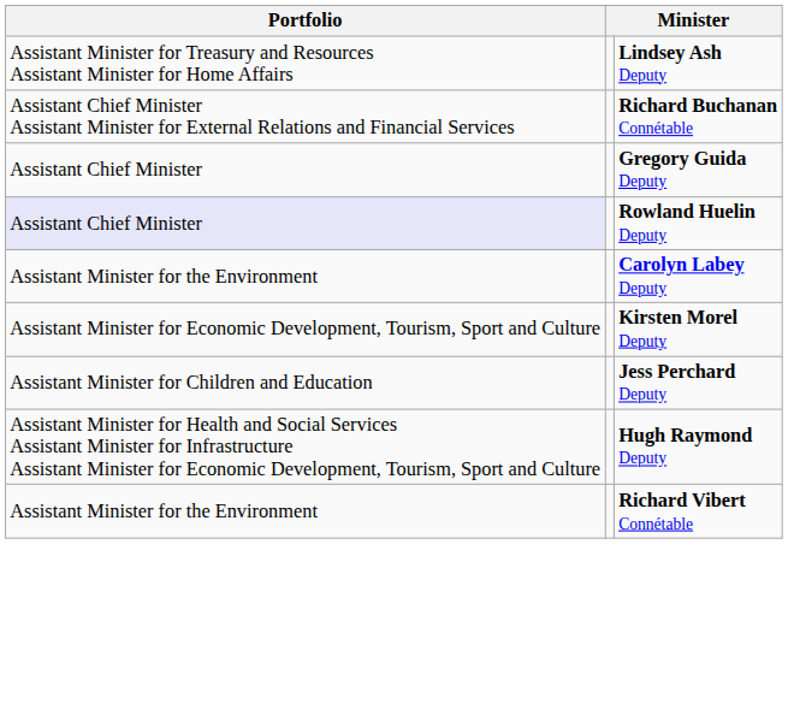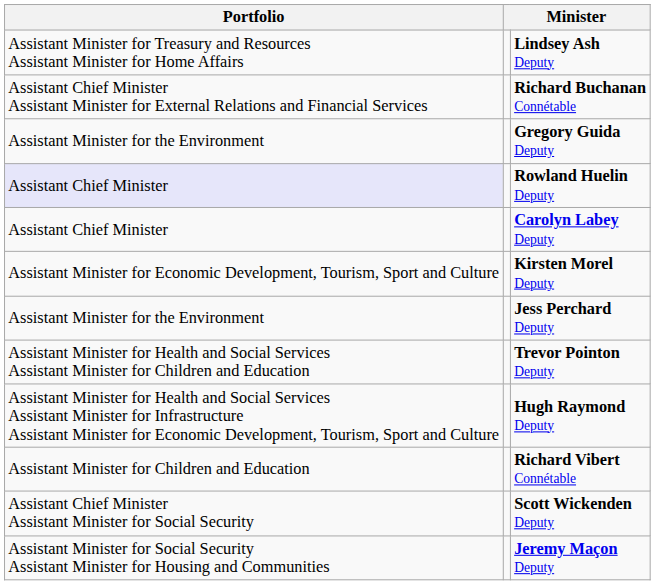Gregory Guida Deputy | Portfolio: Assistant Chief Minister -> Assistant Minister for the Environment
Carolyn Labey Deputy | Portfolio: Assistant Minister for the Environment -> Assistant Chief Minister
Jess Perchard Deputy | Portfolio: Assistant Minister for Children and Education -> Assistant Minister for the Environment
+ row: Assistant Minister for Health and Social Services Assistant Minister for Children and Education | Trevor Pointon Deputy
Richard Vibert Connétable | Portfolio: Assistant Minister for the Environment -> Assistant Minister for Children and Education
+ row: Assistant Chief Minister Assistant Minister for Social Security | Scott Wickenden Deputy
+ row: Assistant Minister for Social Security Assistant Minister for Housing and Communities | Jeremy Maçon Deputy
